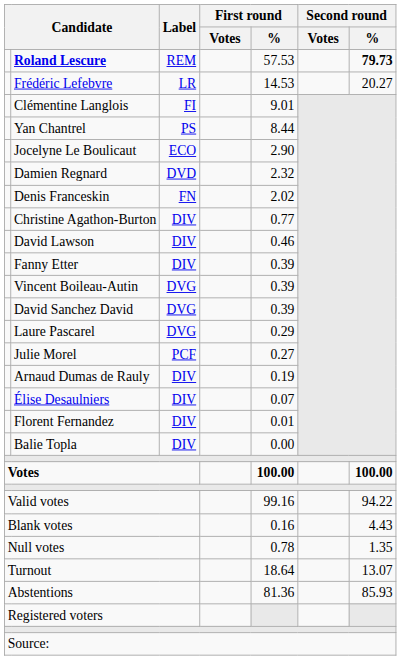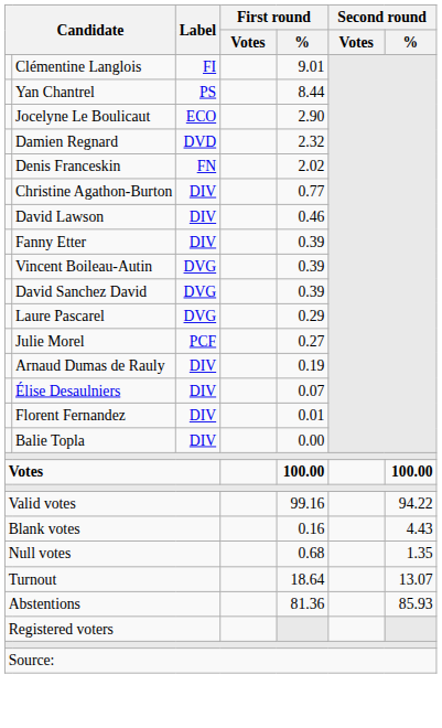- row: Roland Lescure | REM | 57.53 | 79.73
- row: Frédéric Lefebvre | LR | 14.53 | 20.27
Null votes | First round / %: 0.78 -> 0.68
